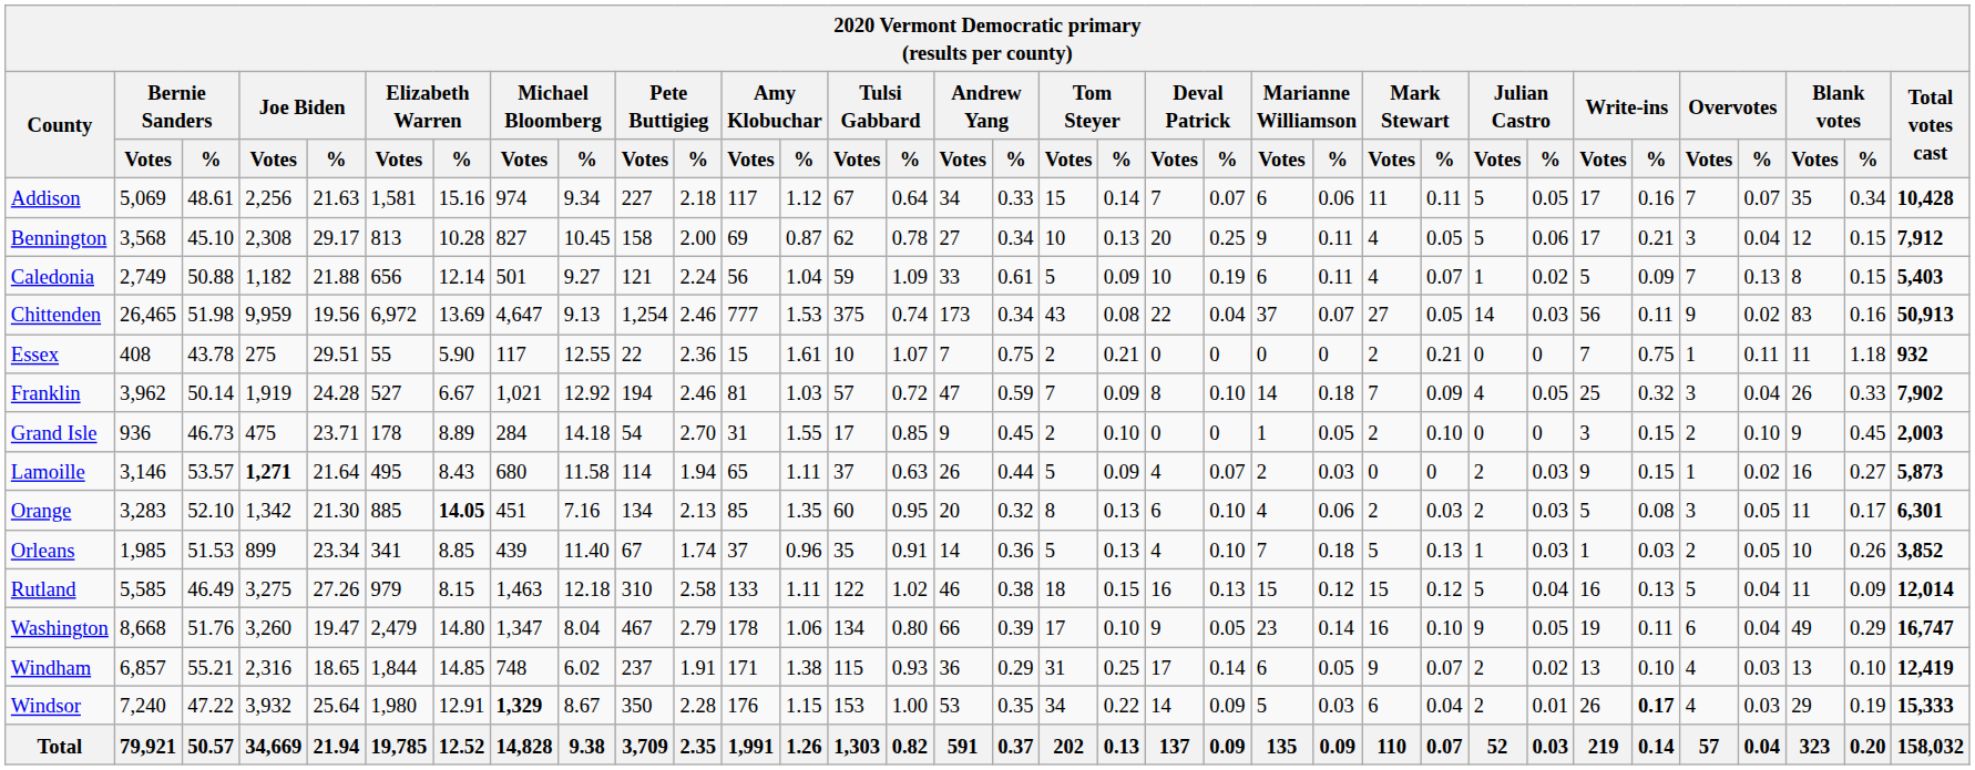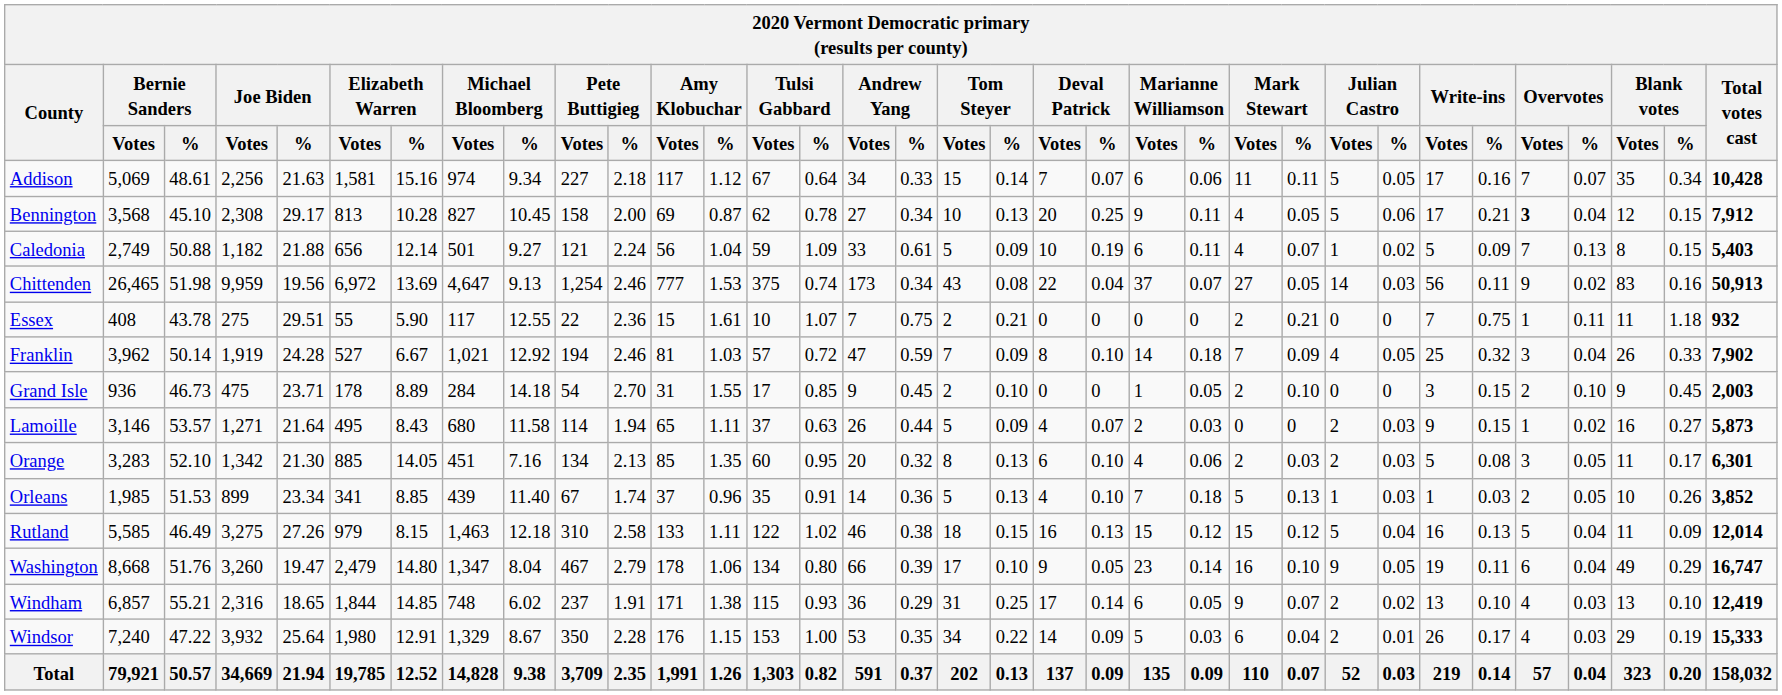Bennington | Overvotes / Votes: normal -> bold
Lamoille | Joe Biden / Votes: bold -> normal
Orange | Elizabeth Warren / %: bold -> normal
Windsor | Michael Bloomberg / Votes: bold -> normal
Windsor | Write-ins / %: bold -> normal
